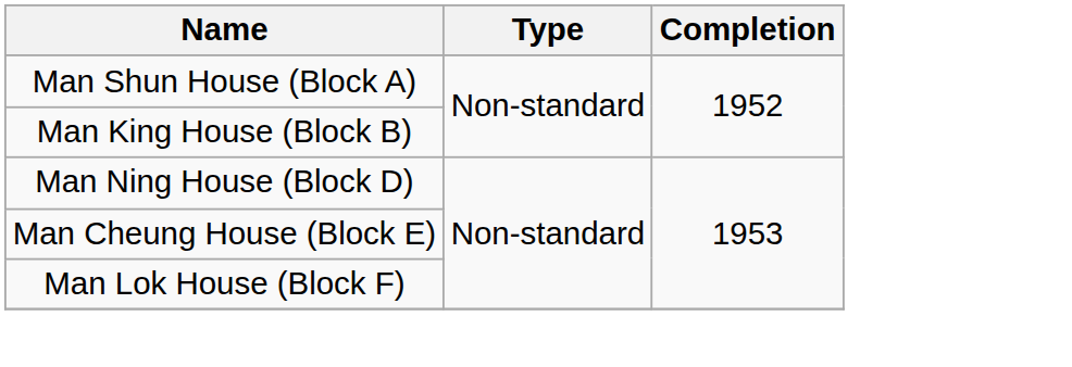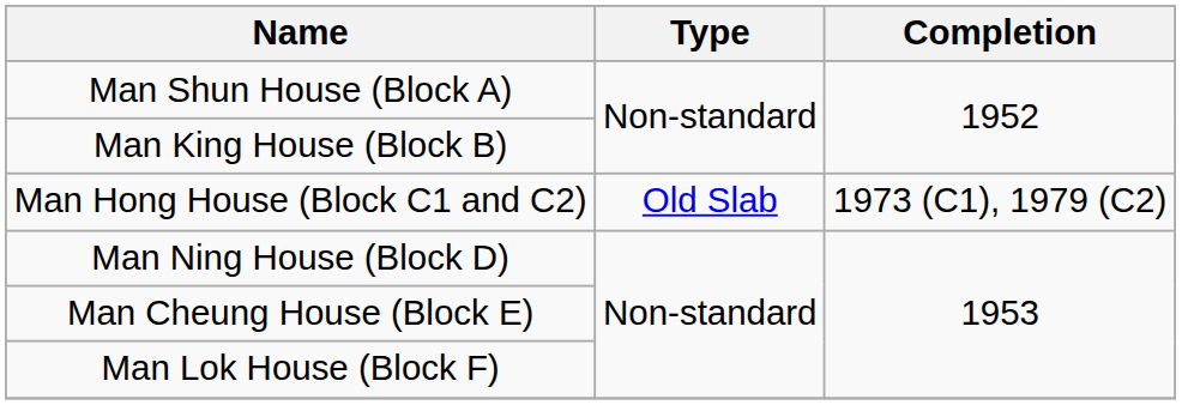+ row: Man Hong House (Block C1 and C2) | Old Slab | 1973 (C1), 1979 (C2)
